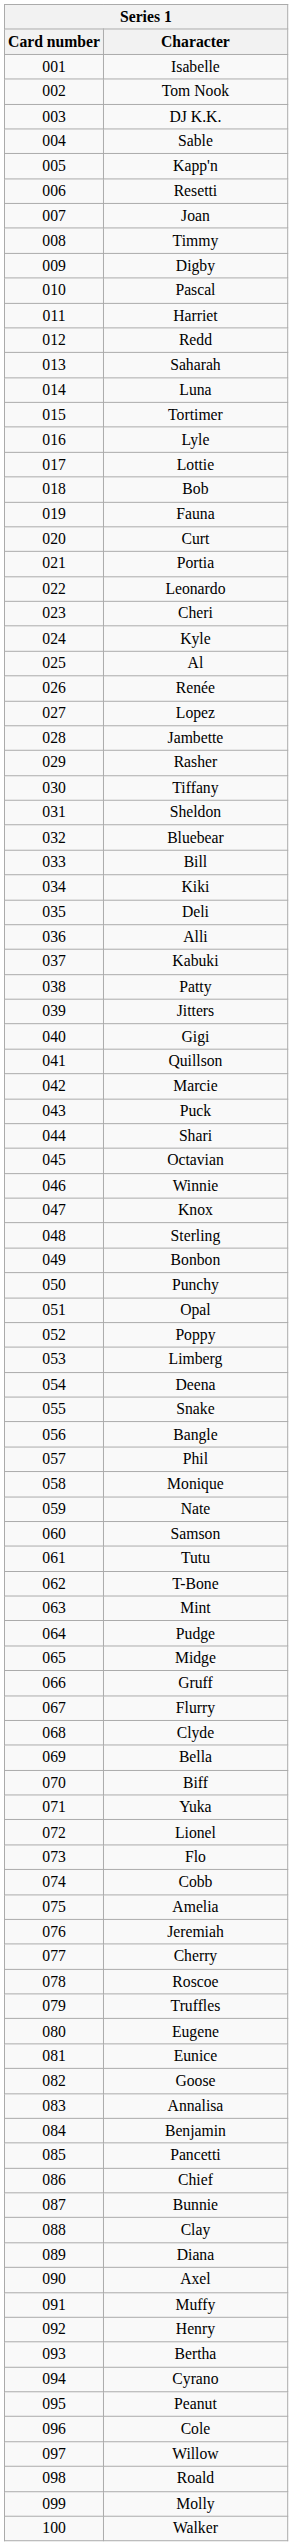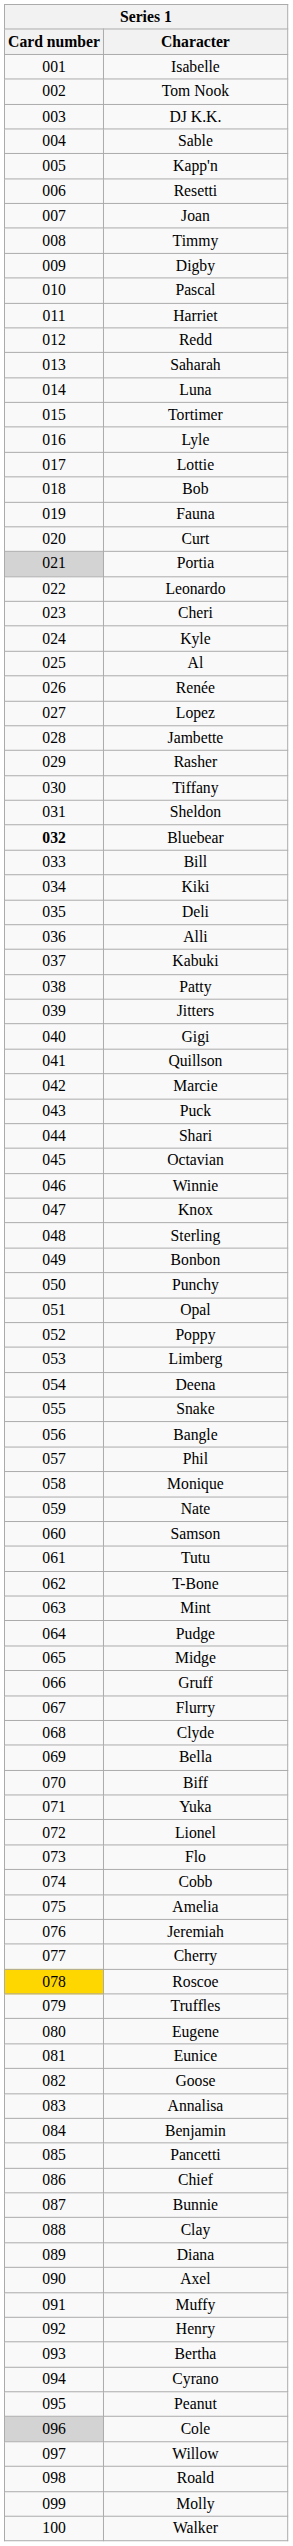Portia | Card number: no background -> lightgrey background
Bluebear | Card number: normal -> bold
Roscoe | Card number: no background -> gold background
Cole | Card number: no background -> lightgrey background
